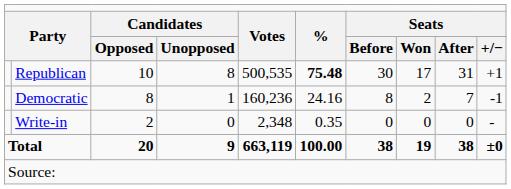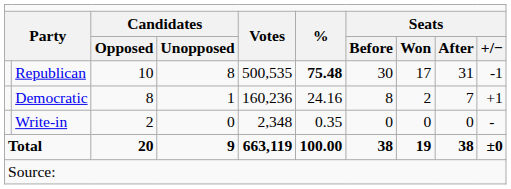Republican | column 10: +1 -> -1
Democratic | column 10: -1 -> +1
